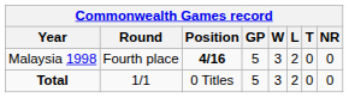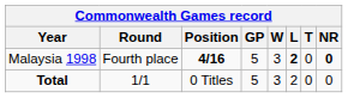Malaysia 1998 | L: normal -> bold
Malaysia 1998 | NR: normal -> bold
